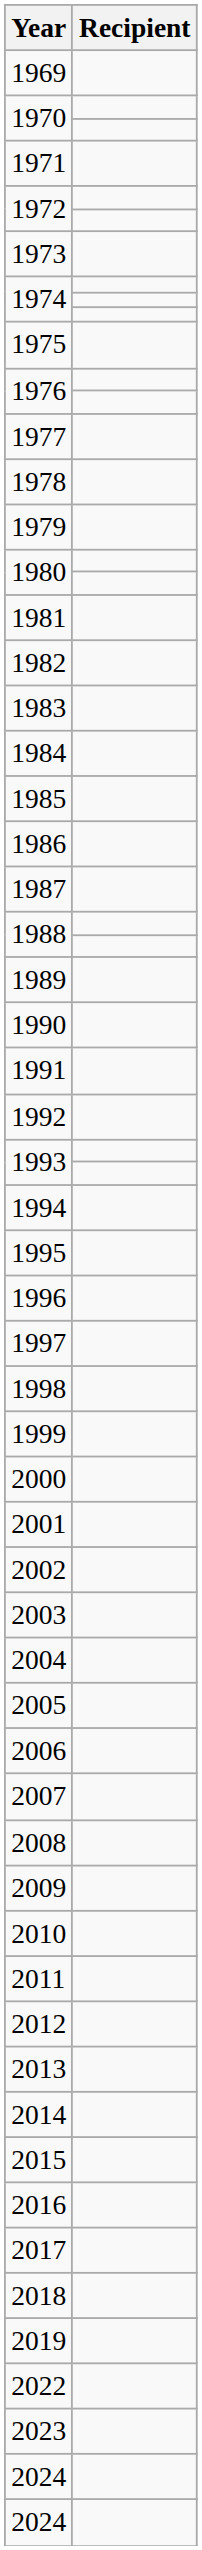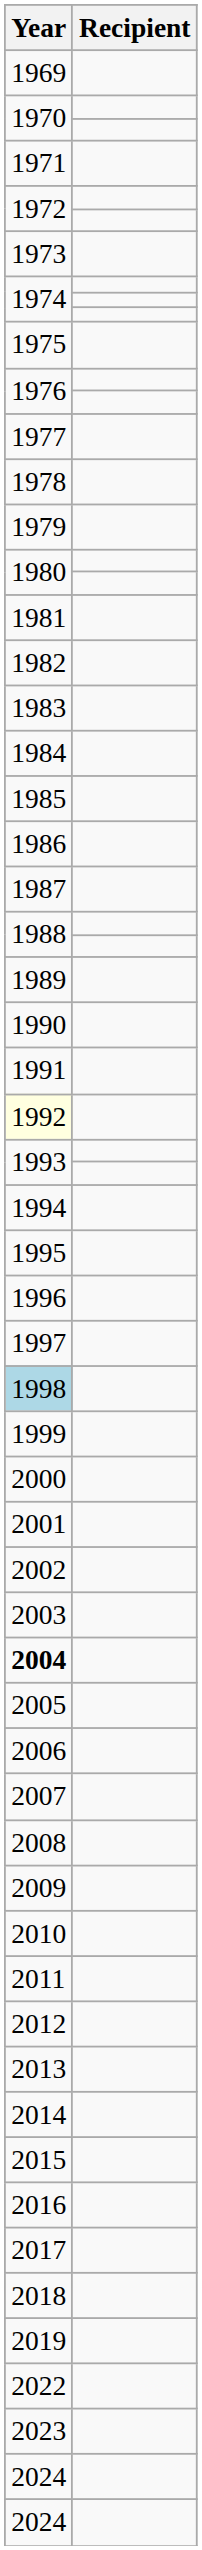row 32 | Year: no background -> lightyellow background
row 39 | Year: no background -> lightblue background
row 45 | Year: normal -> bold
